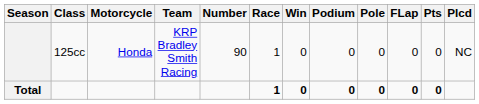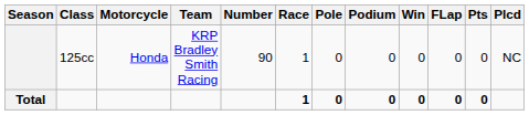columns swapped: Win <-> Pole
